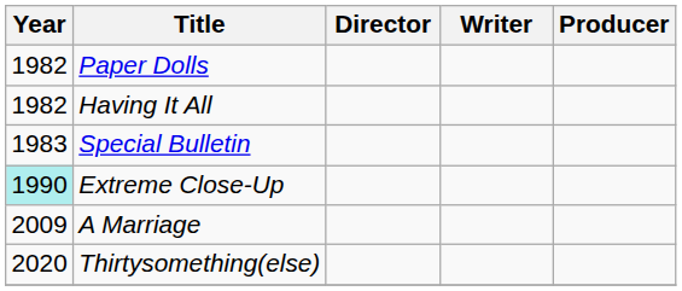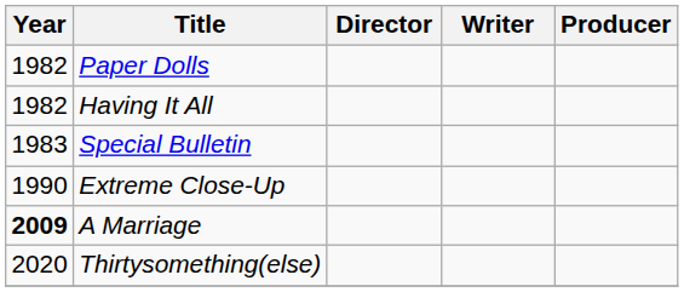Extreme Close-Up | Year: paleturquoise background -> no background
A Marriage | Year: normal -> bold
